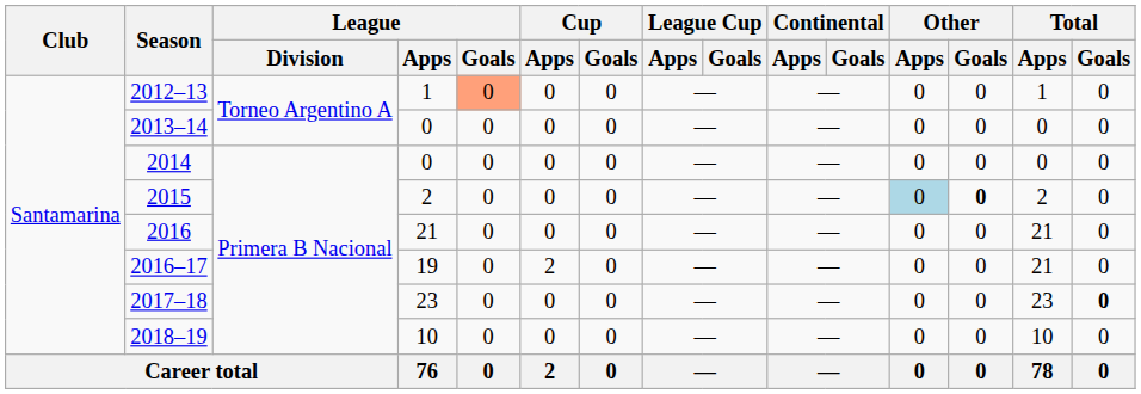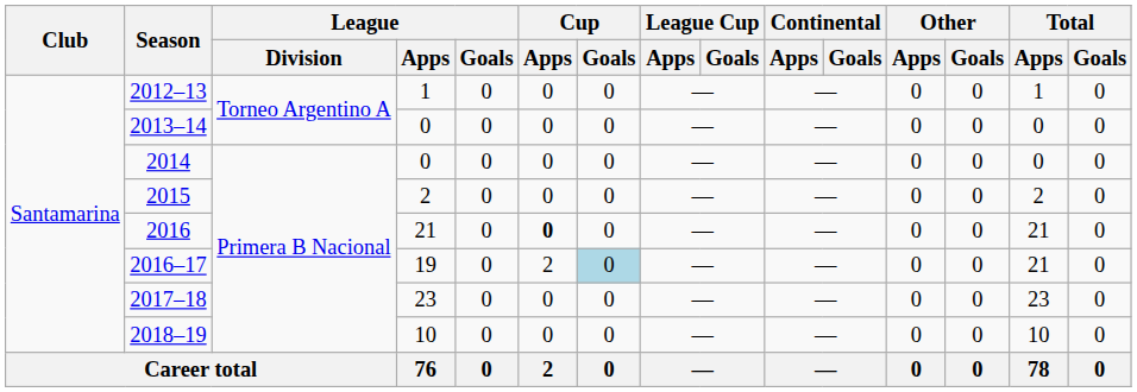2012–13 | League / Goals: lightsalmon background -> no background
2015 | Other / Apps: lightblue background -> no background
2015 | Other / Goals: bold -> normal
2016 | Cup / Apps: normal -> bold
2016–17 | Cup / Goals: no background -> lightblue background
2017–18 | Total / Goals: bold -> normal
